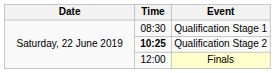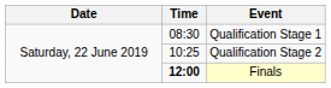Qualification Stage 2 | Time: bold -> normal
Finals | Time: normal -> bold
